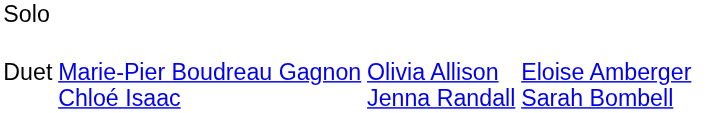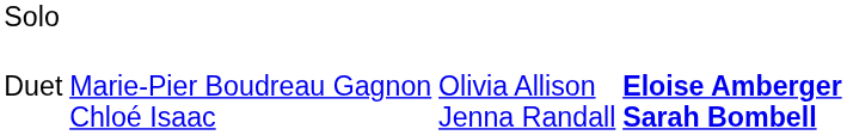Duet | column 4: normal -> bold
